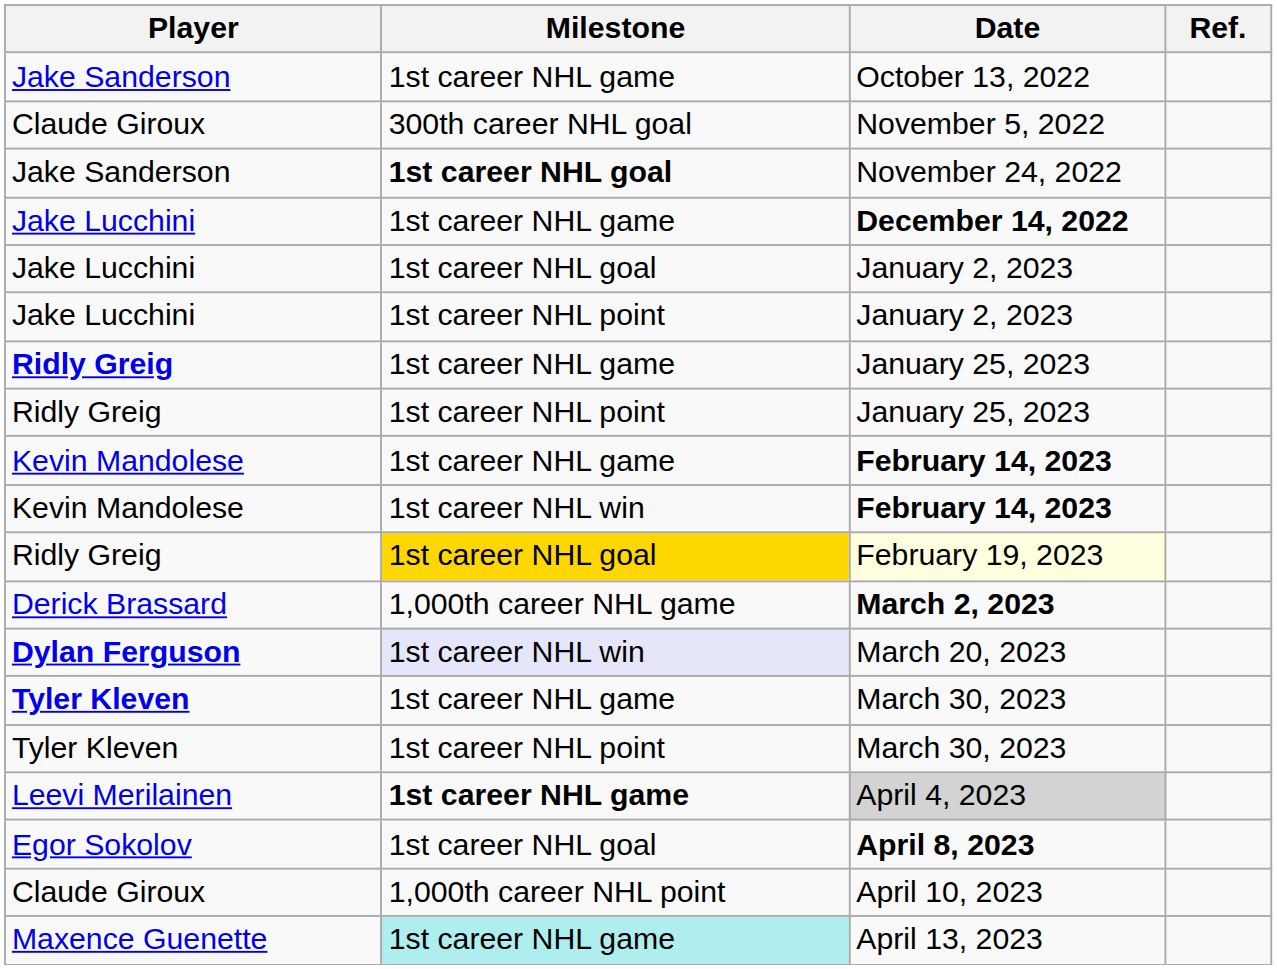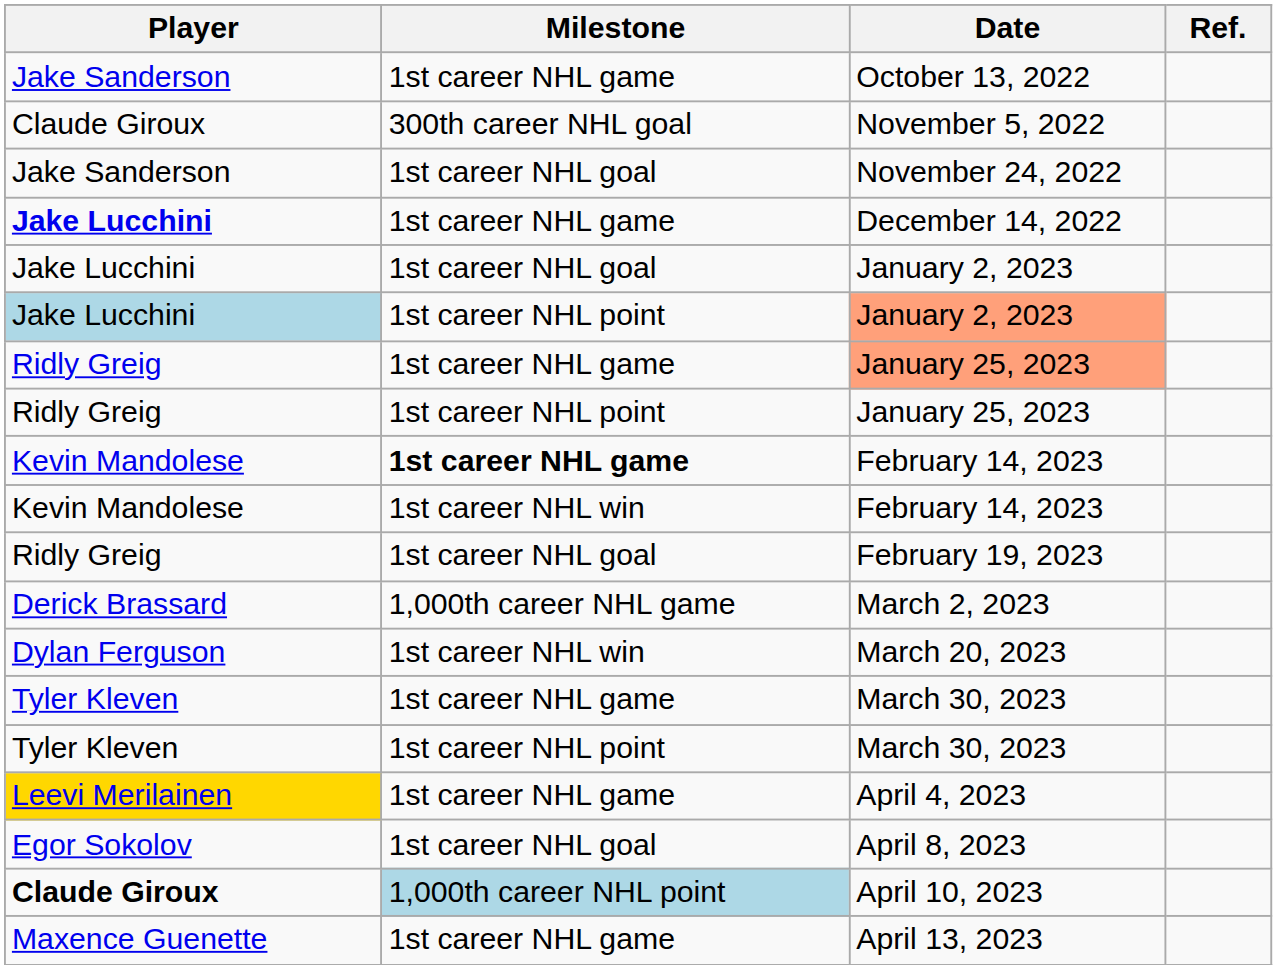row 4 | Milestone: bold -> normal
row 5 | Player: normal -> bold
row 5 | Date: bold -> normal
row 7 | Player: no background -> lightblue background
row 7 | Date: no background -> lightsalmon background
row 8 | Player: bold -> normal
row 8 | Date: no background -> lightsalmon background
row 10 | Milestone: normal -> bold
row 10 | Date: bold -> normal
row 11 | Date: bold -> normal
row 12 | Milestone: gold background -> no background
row 12 | Date: lightyellow background -> no background
row 13 | Date: bold -> normal
row 14 | Player: bold -> normal
row 14 | Milestone: lavender background -> no background
row 15 | Player: bold -> normal
row 17 | Player: no background -> gold background
row 17 | Milestone: bold -> normal
row 17 | Date: lightgrey background -> no background
row 18 | Date: bold -> normal
row 19 | Player: normal -> bold
row 19 | Milestone: no background -> lightblue background
row 20 | Milestone: paleturquoise background -> no background
